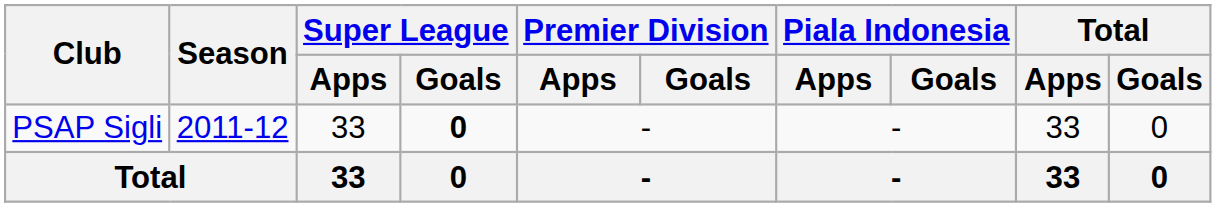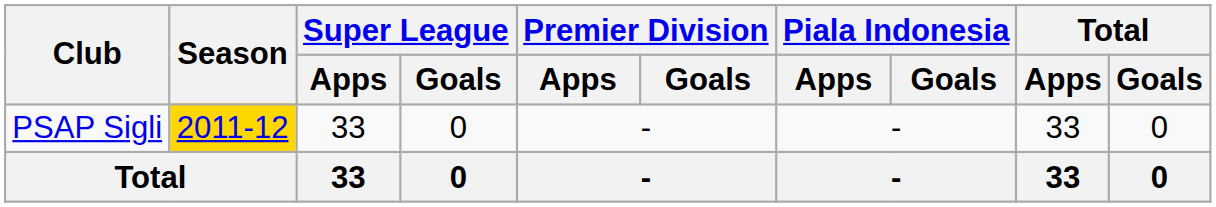PSAP Sigli | Season: no background -> gold background
PSAP Sigli | Super League / Goals: bold -> normal
